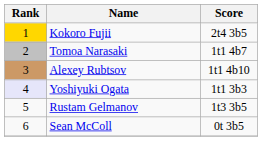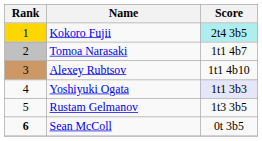Kokoro Fujii | Score: no background -> paleturquoise background
Yoshiyuki Ogata | Rank: lavender background -> no background
Yoshiyuki Ogata | Score: no background -> lavender background
Sean McColl | Rank: normal -> bold
